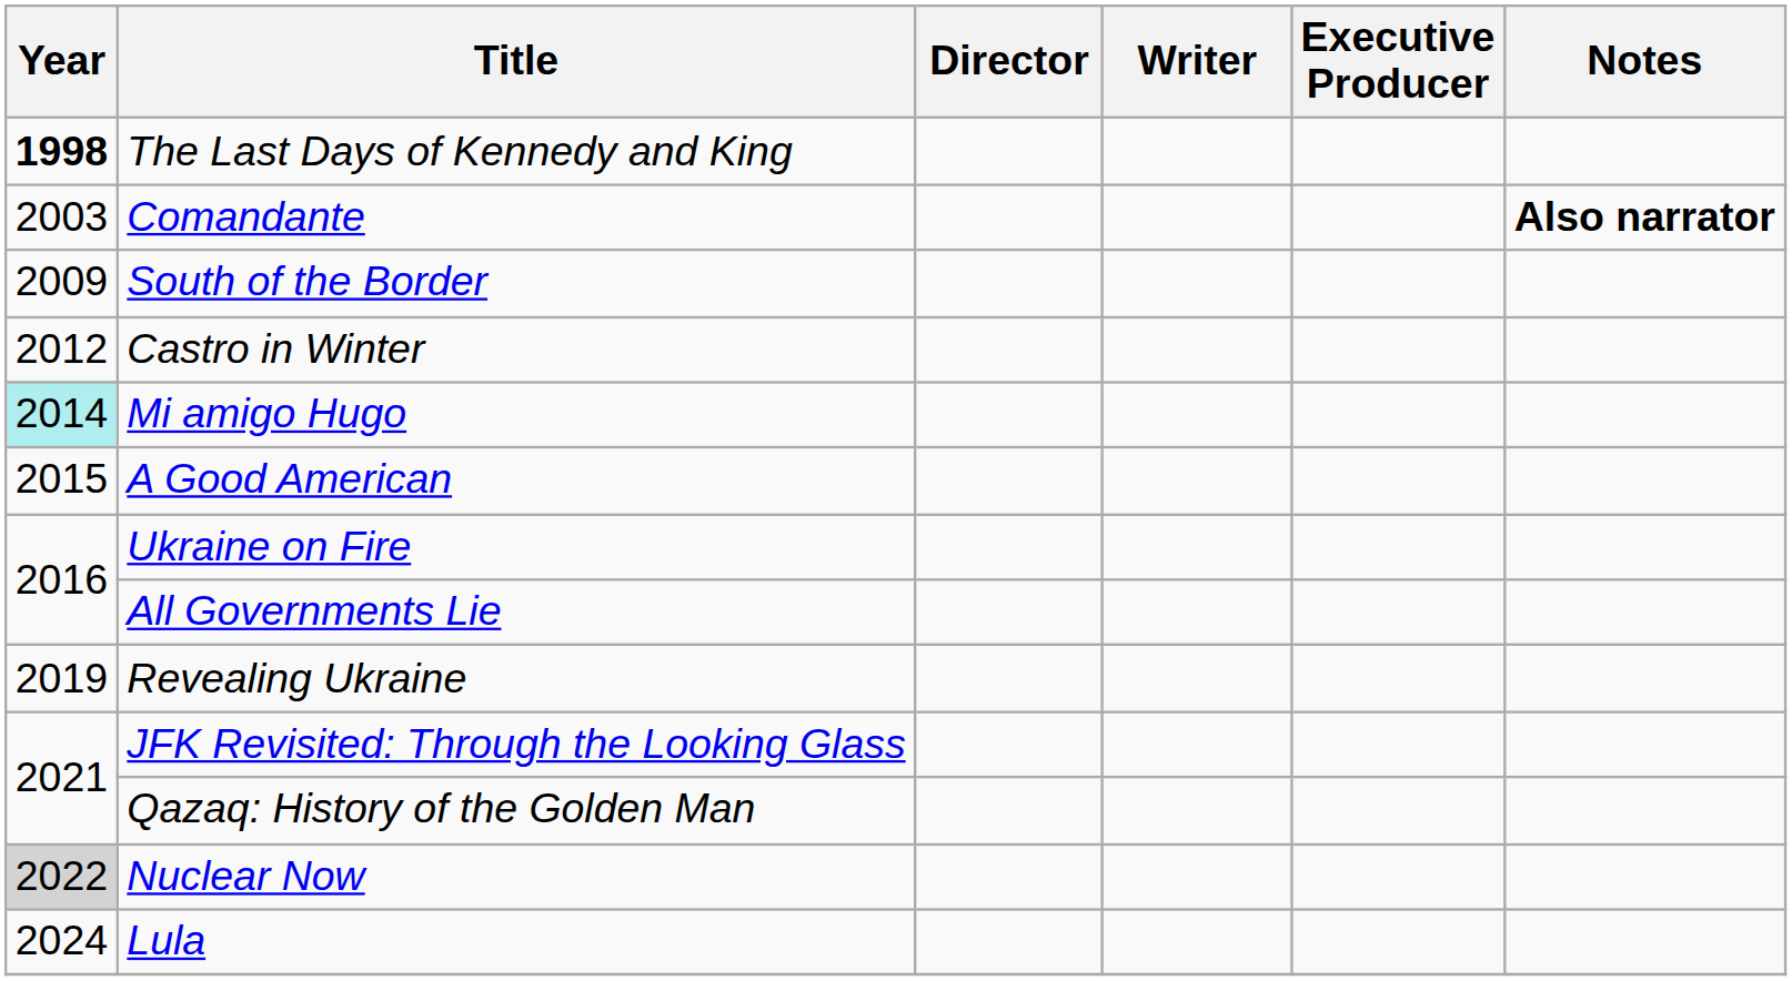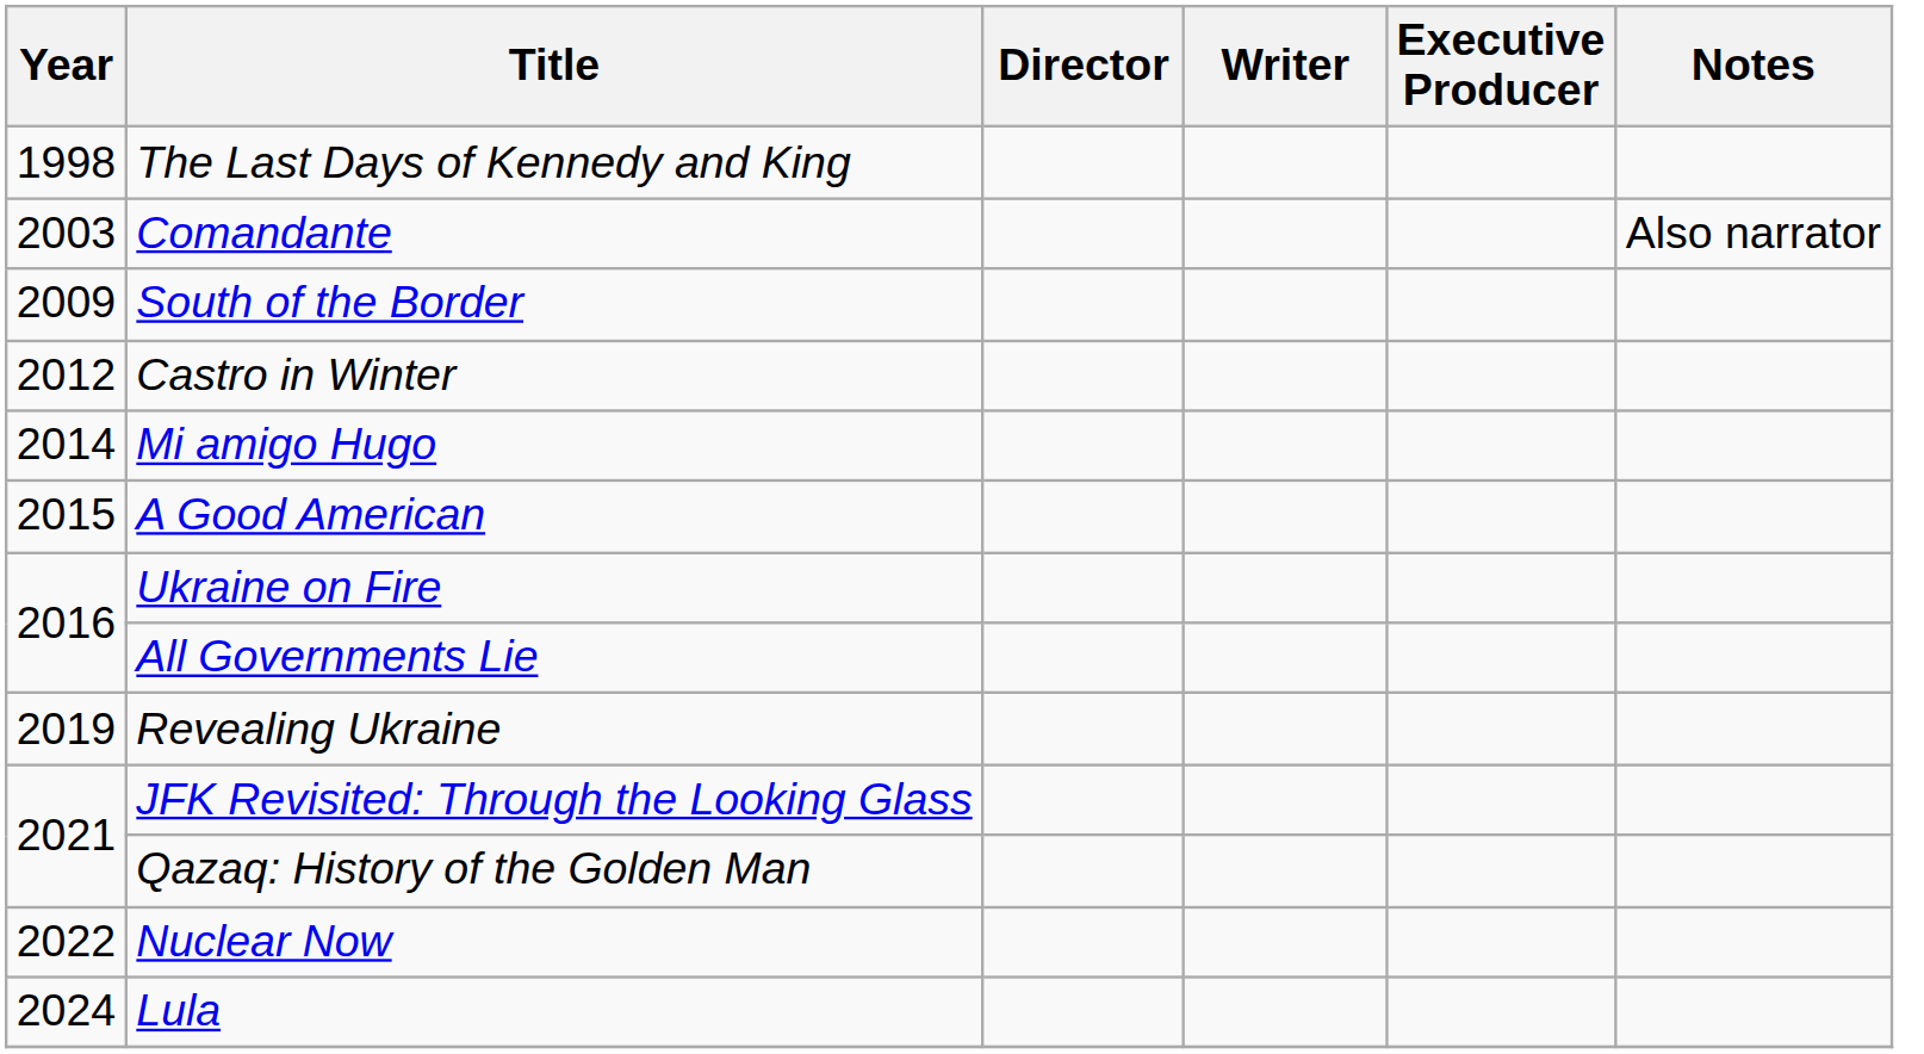The Last Days of Kennedy and King | Year: bold -> normal
Comandante | Notes: bold -> normal
Mi amigo Hugo | Year: paleturquoise background -> no background
Nuclear Now | Year: lightgrey background -> no background
